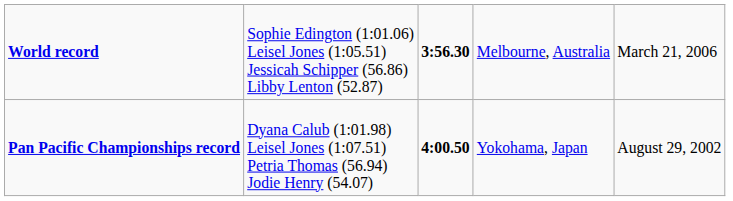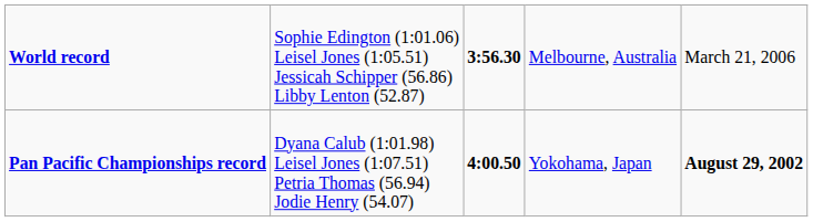Pan Pacific Championships record | column 5: normal -> bold
